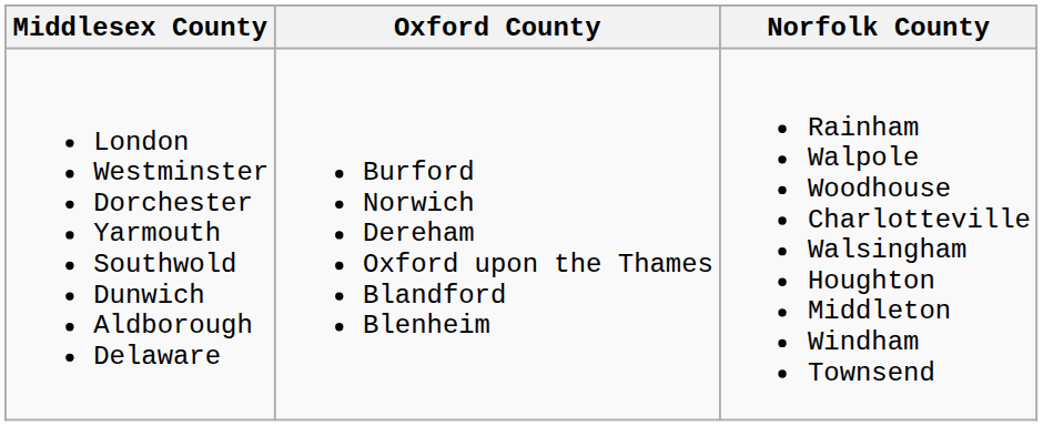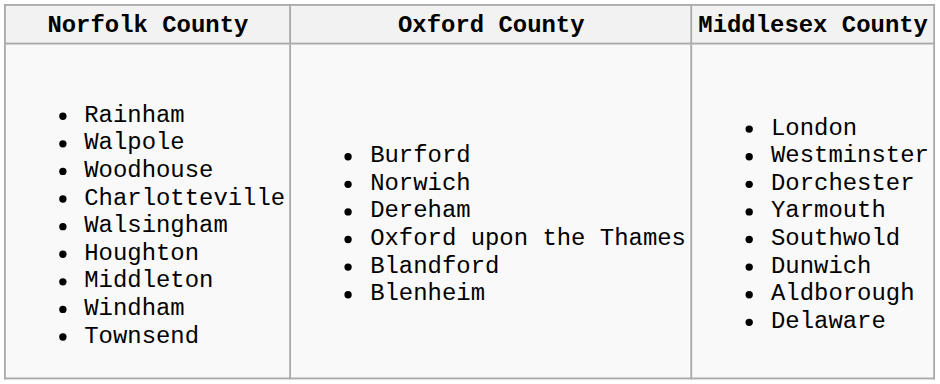columns swapped: Norfolk County <-> Middlesex County
